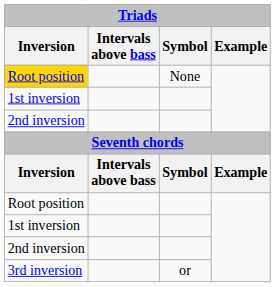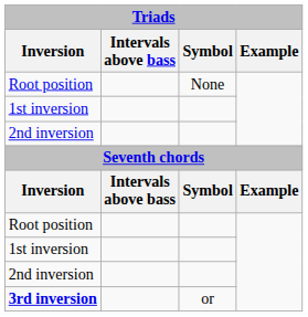Root position / None | Inversion: gold background -> no background
3rd inversion | Inversion: normal -> bold
